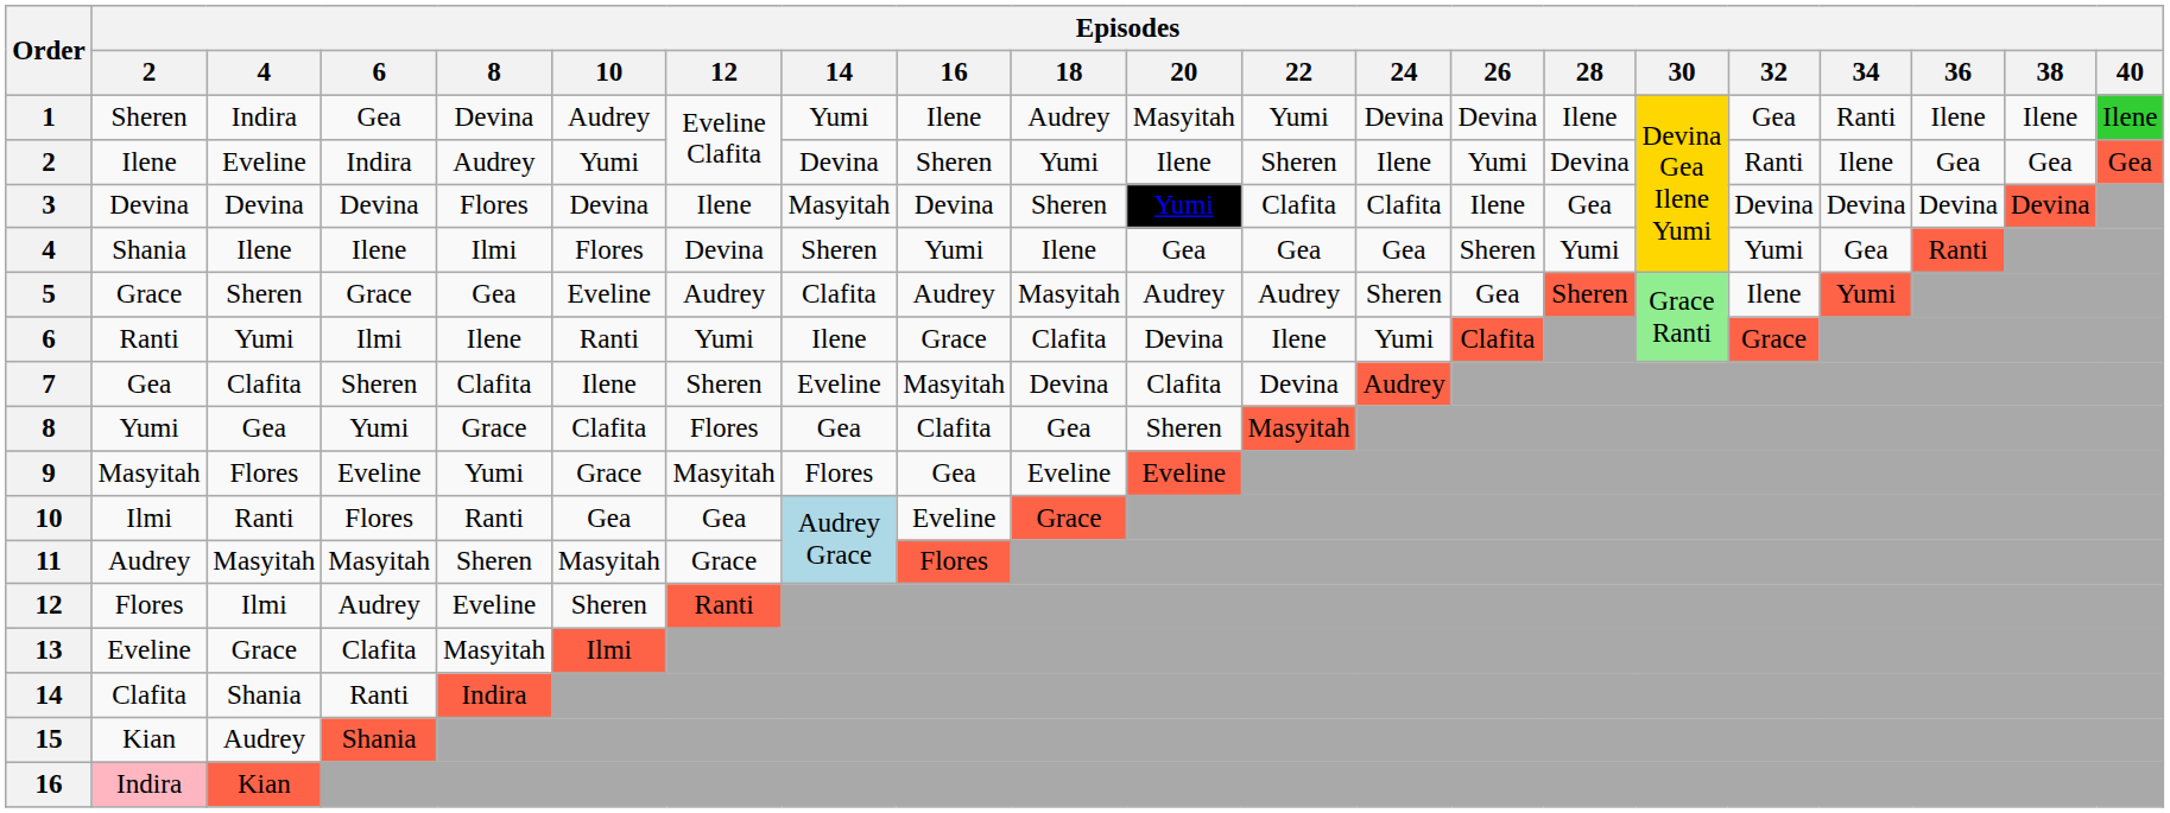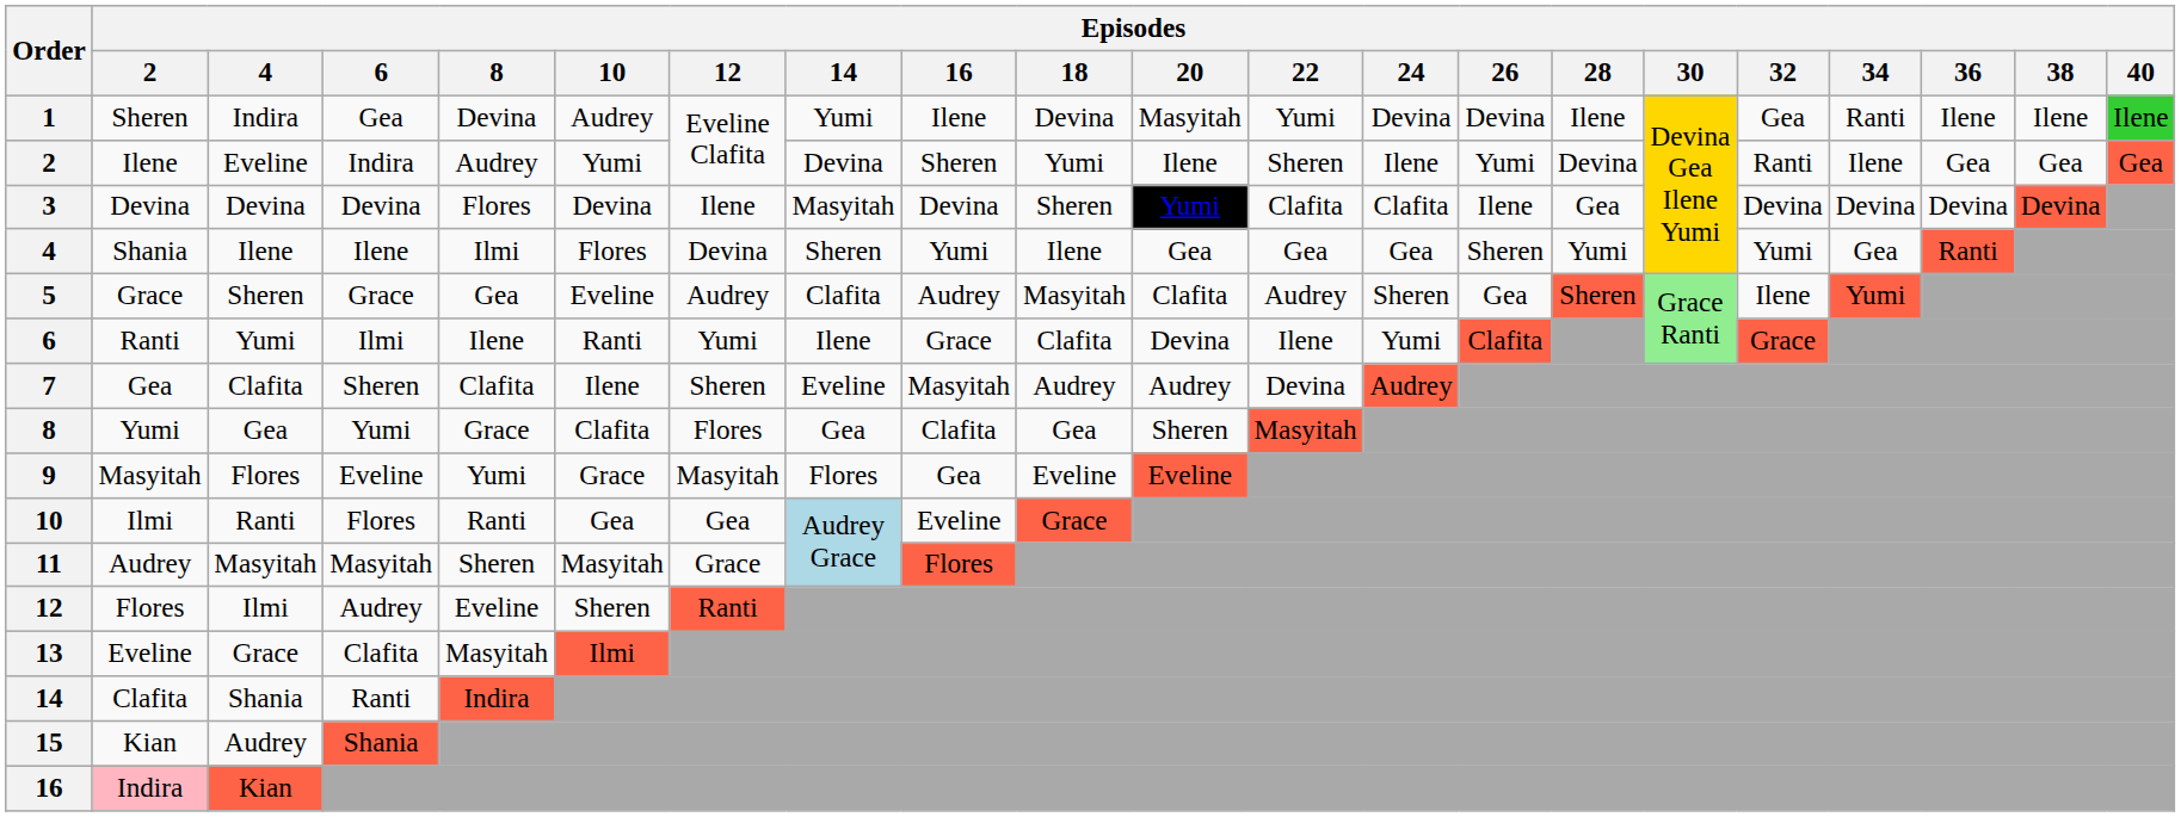1 | Episodes / 18: Audrey -> Devina
5 | Episodes / 20: Audrey -> Clafita
7 | Episodes / 18: Devina -> Audrey
7 | Episodes / 20: Clafita -> Audrey
